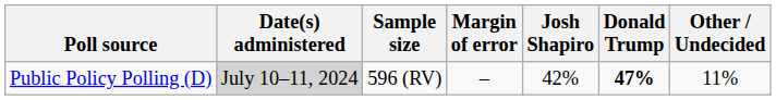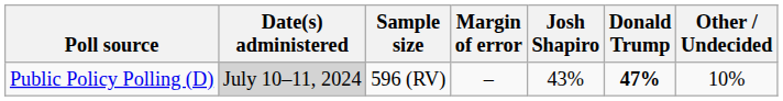Public Policy Polling (D) | Josh Shapiro: 42% -> 43%
Public Policy Polling (D) | Other / Undecided: 11% -> 10%
